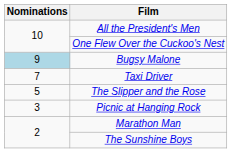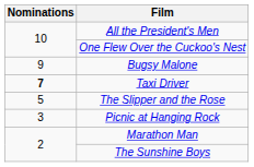Bugsy Malone | Nominations: lightblue background -> no background
Taxi Driver | Nominations: normal -> bold
